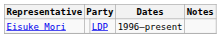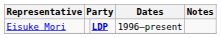Eisuke Mori | column 3: normal -> bold
